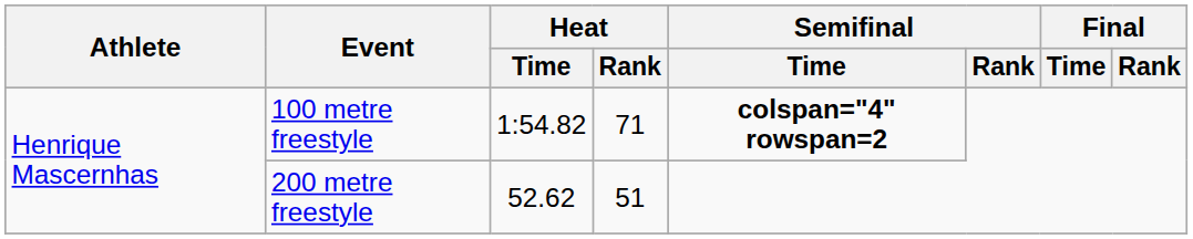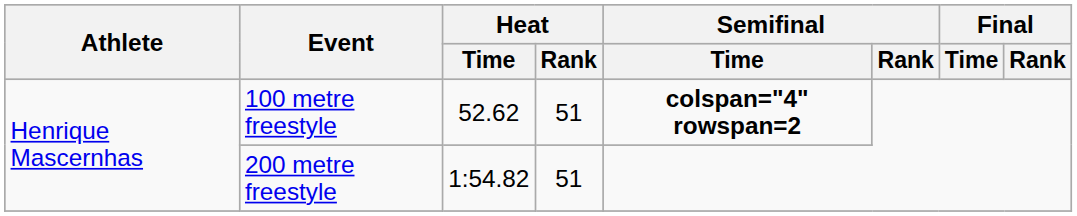100 metre freestyle | Heat / Time: 1:54.82 -> 52.62
100 metre freestyle | Heat / Rank: 71 -> 51
200 metre freestyle | Heat / Time: 52.62 -> 1:54.82
